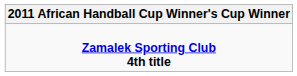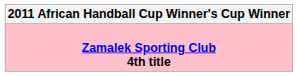row 2 | column 1: no background -> pink background
